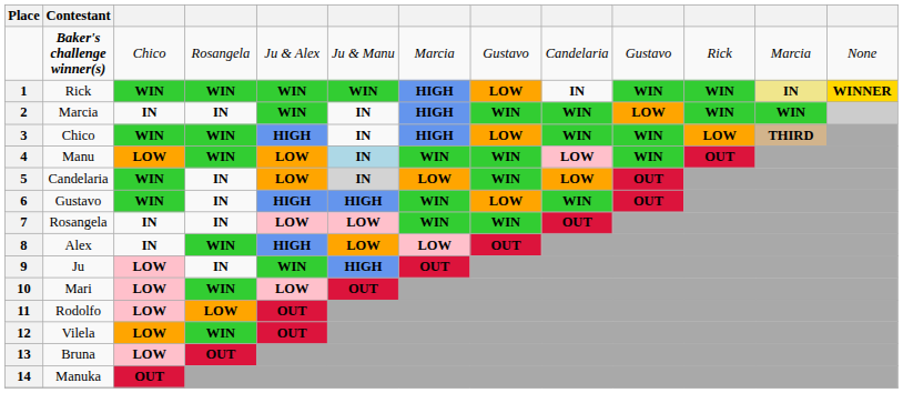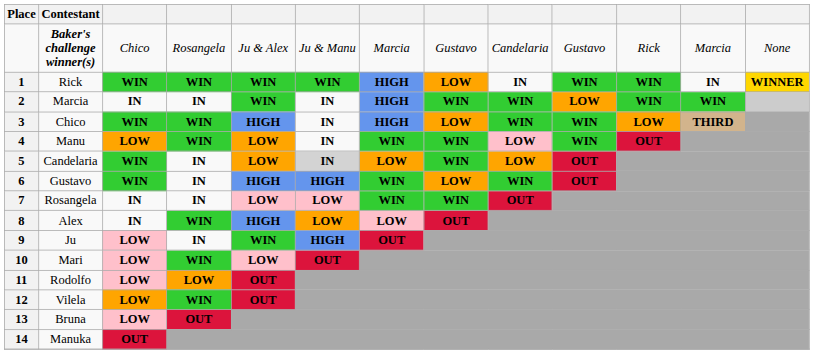1 | column 12: khaki background -> no background
4 | column 6: lightblue background -> no background
